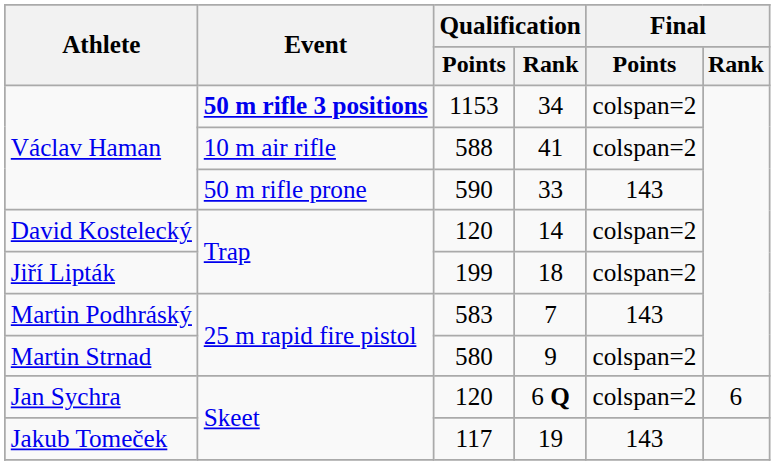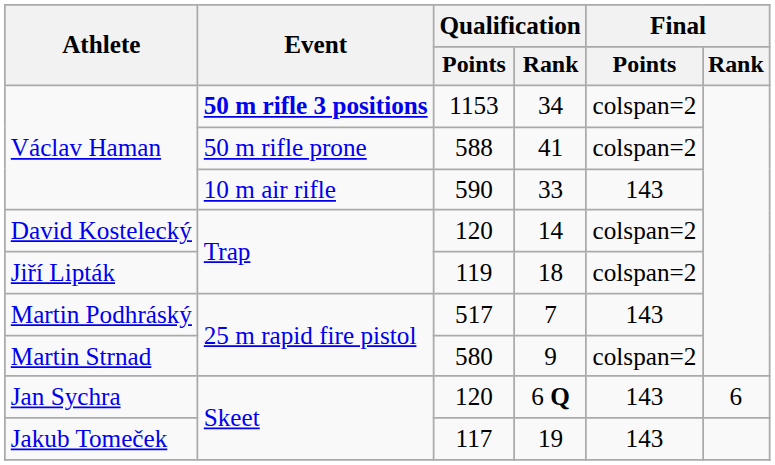41 | Event: 10 m air rifle -> 50 m rifle prone
33 | Event: 50 m rifle prone -> 10 m air rifle
18 | Qualification / Points: 199 -> 119
7 | Qualification / Points: 583 -> 517
6 Q | Final / Points: colspan=2 -> 143
